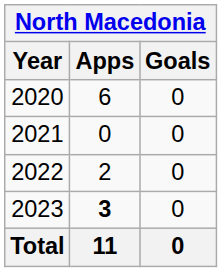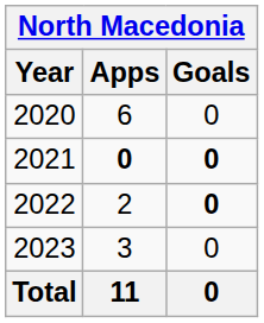2021 | Apps: normal -> bold
2021 | Goals: normal -> bold
2022 | Goals: normal -> bold
2023 | Apps: bold -> normal
